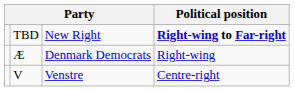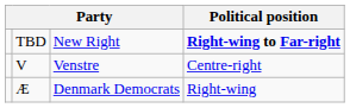rows swapped: Venstre <-> Denmark Democrats
